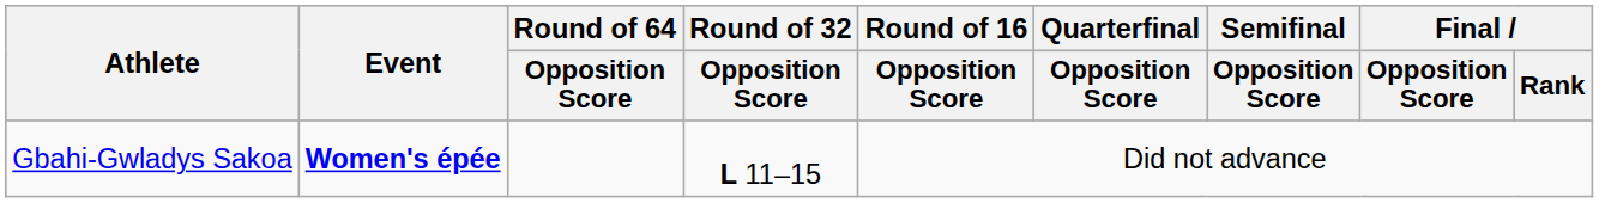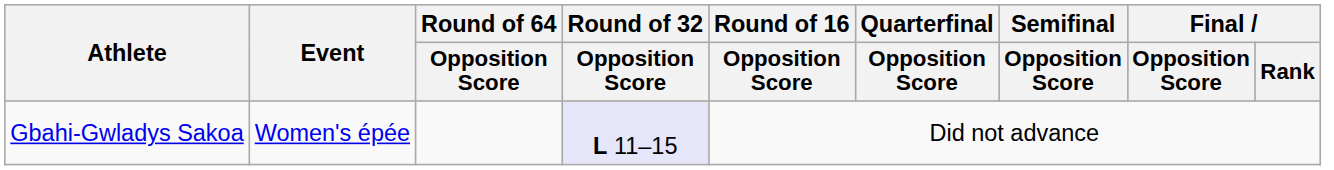Gbahi-Gwladys Sakoa | Event: bold -> normal
Gbahi-Gwladys Sakoa | Round of 32 / Opposition Score: no background -> lavender background
